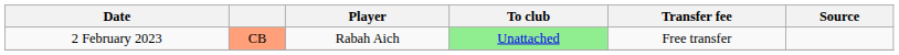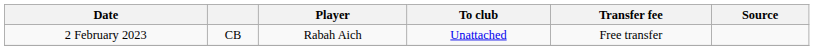2 February 2023 | column 2: lightsalmon background -> no background
2 February 2023 | To club: lightgreen background -> no background
